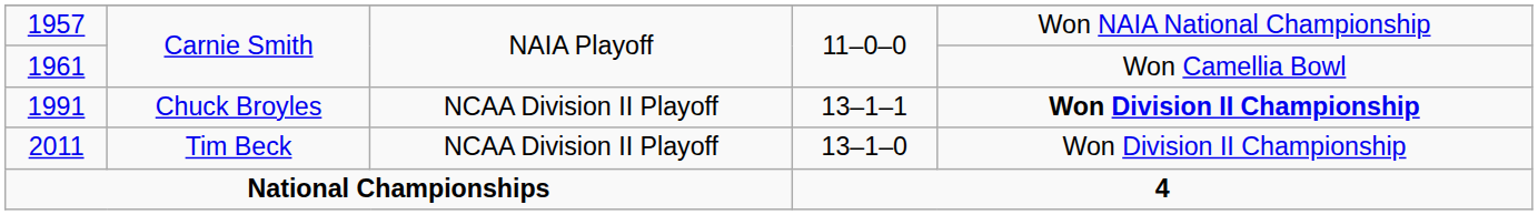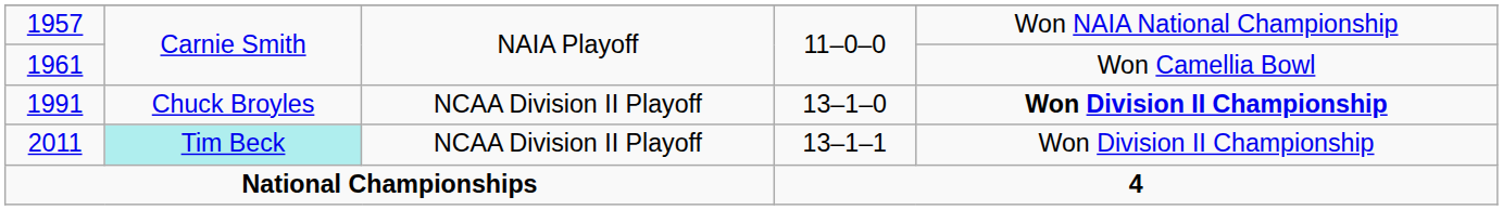1991 | column 4: 13–1–1 -> 13–1–0
2011 | column 2: no background -> paleturquoise background
2011 | column 4: 13–1–0 -> 13–1–1
